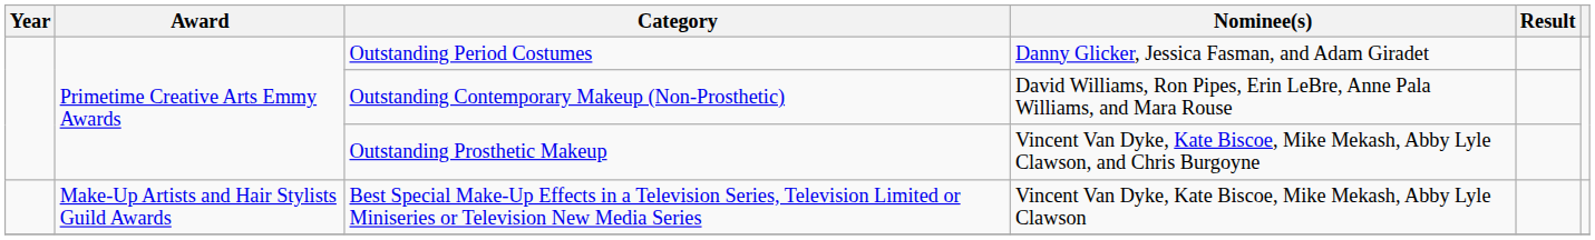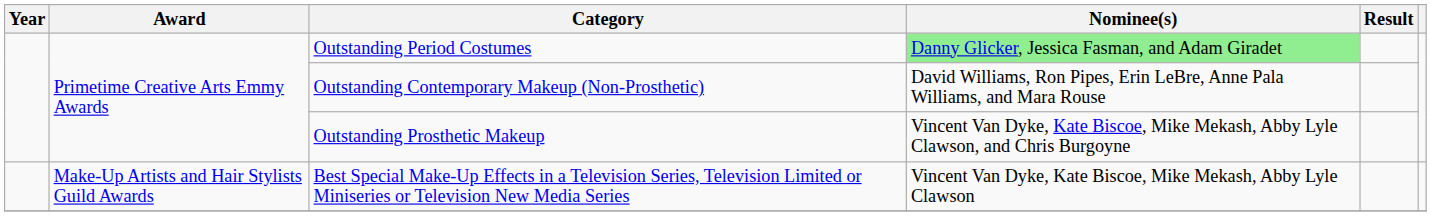Outstanding Period Costumes | Nominee(s): no background -> lightgreen background
